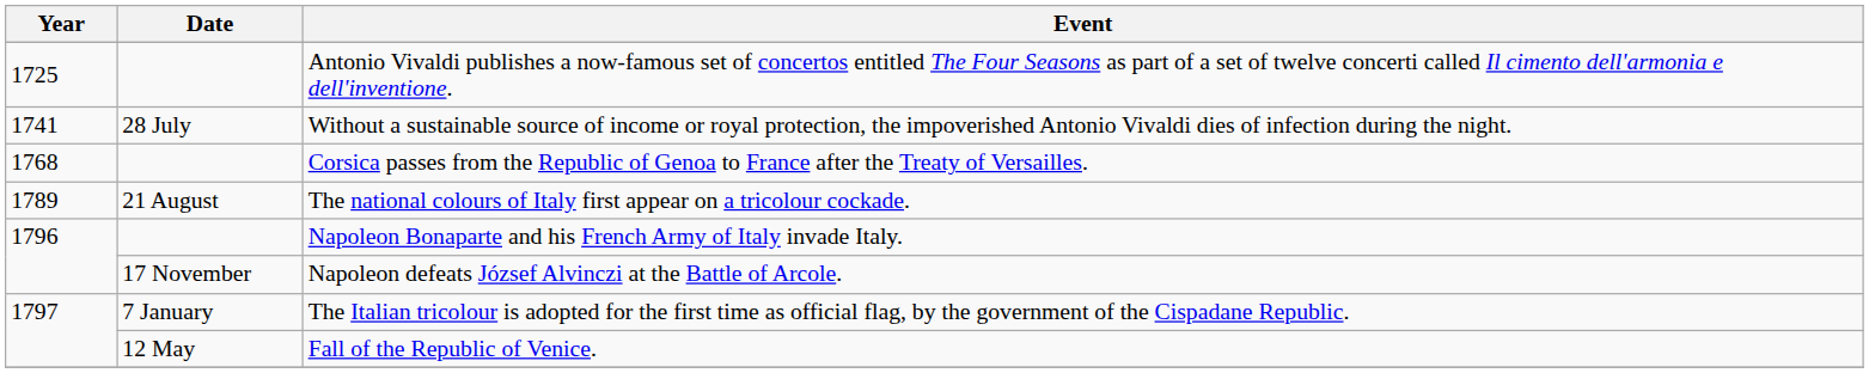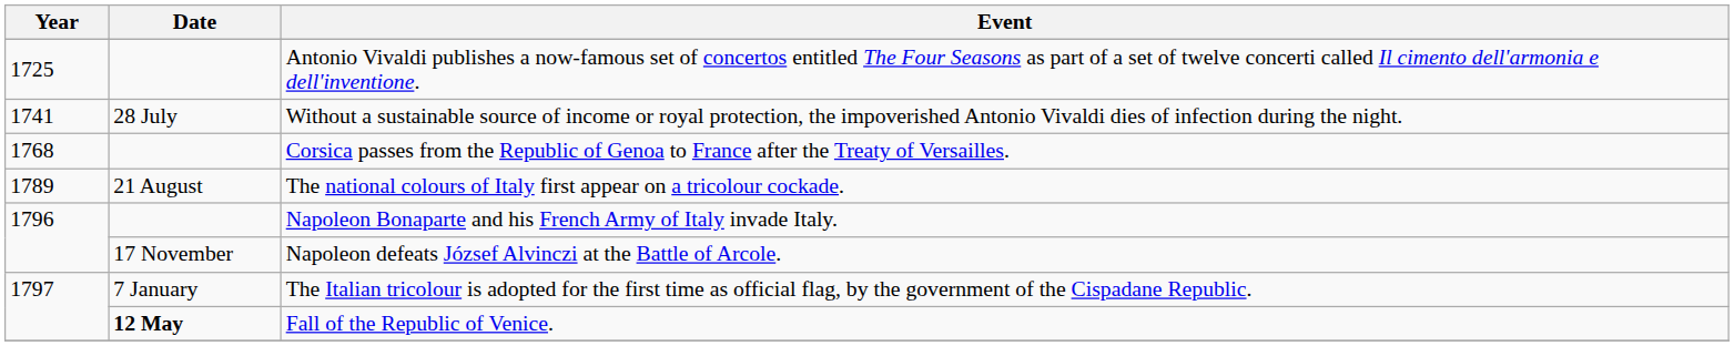Fall of the Republic of Venice. | Date: normal -> bold
